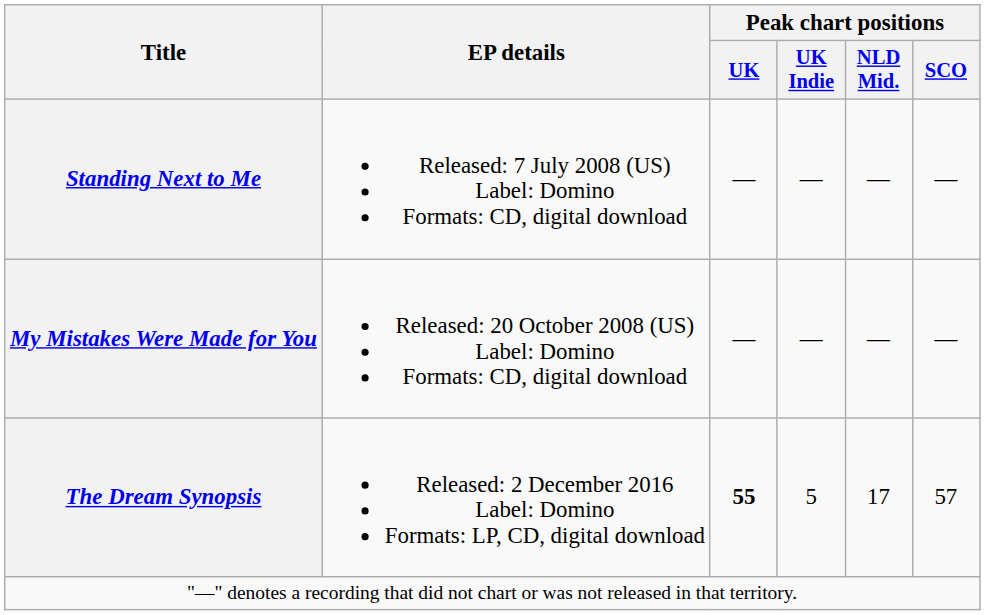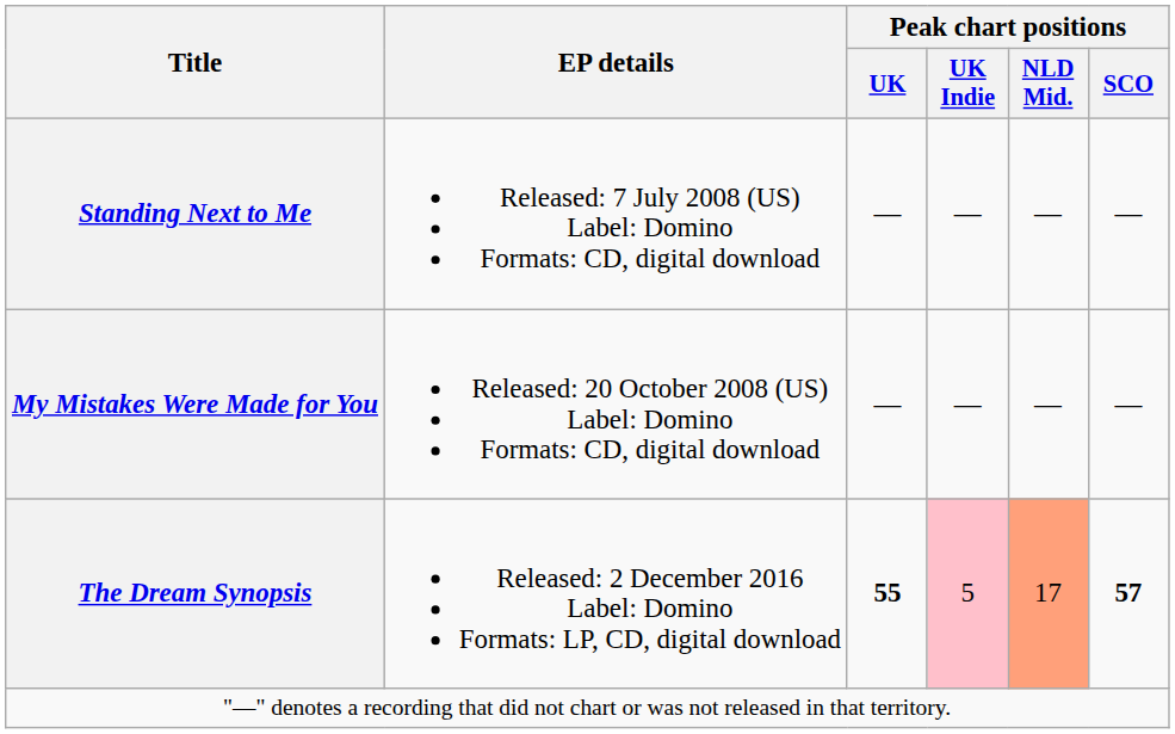The Dream Synopsis | Peak chart positions / UK Indie: no background -> pink background
The Dream Synopsis | Peak chart positions / NLD Mid.: no background -> lightsalmon background
The Dream Synopsis | Peak chart positions / SCO: normal -> bold
